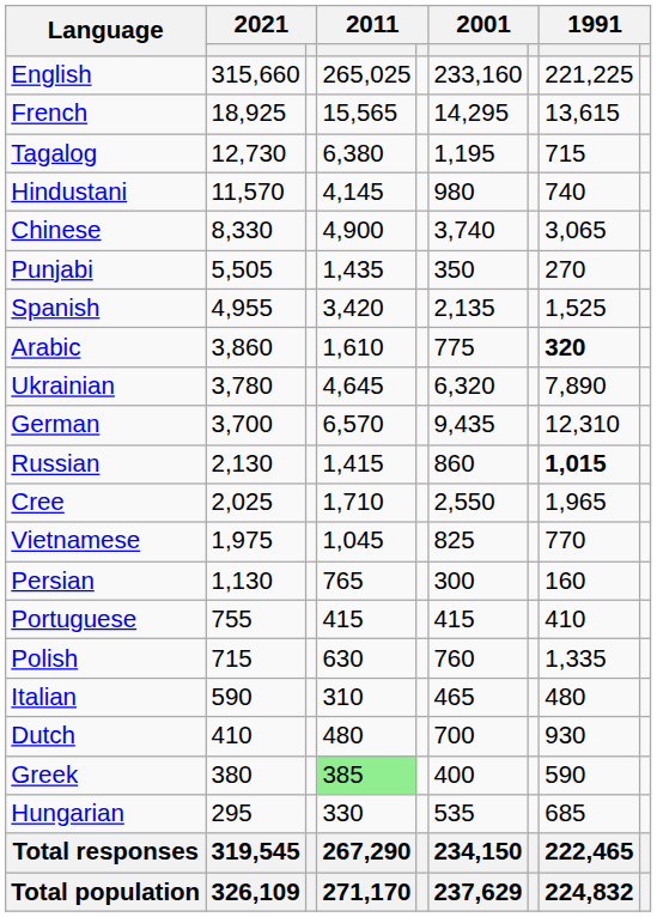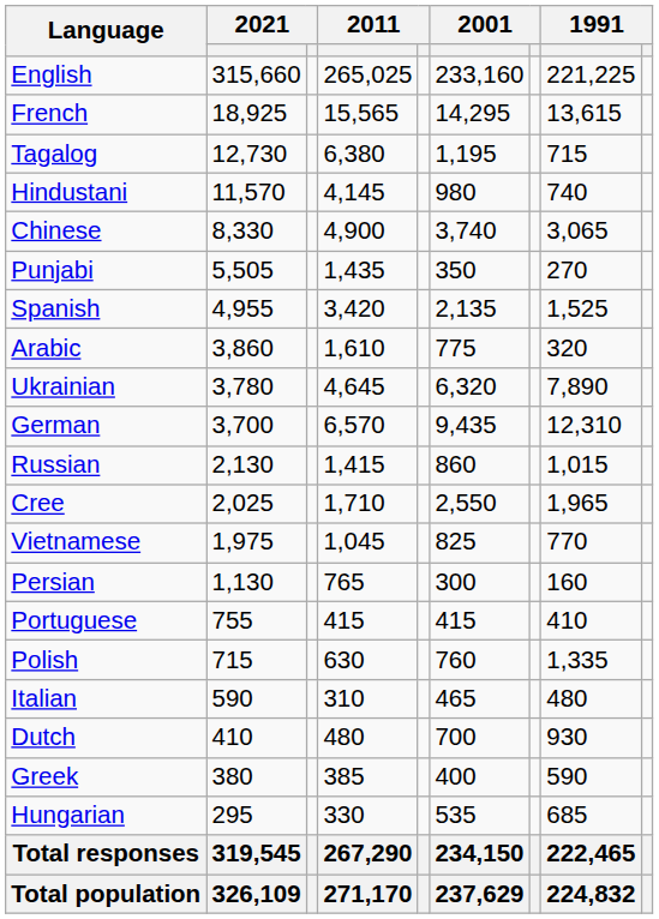Arabic | column 8: bold -> normal
Russian | column 8: bold -> normal
Greek | column 4: lightgreen background -> no background
